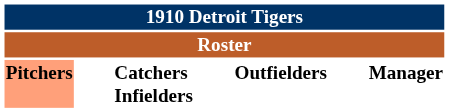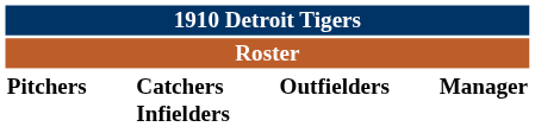Pitchers | column 1: lightsalmon background -> no background
